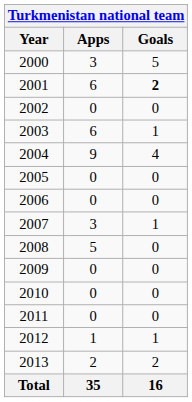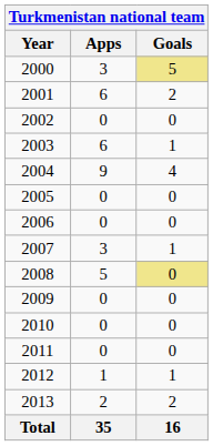2000 | Goals: no background -> khaki background
2001 | Goals: bold -> normal
2008 | Goals: no background -> khaki background
